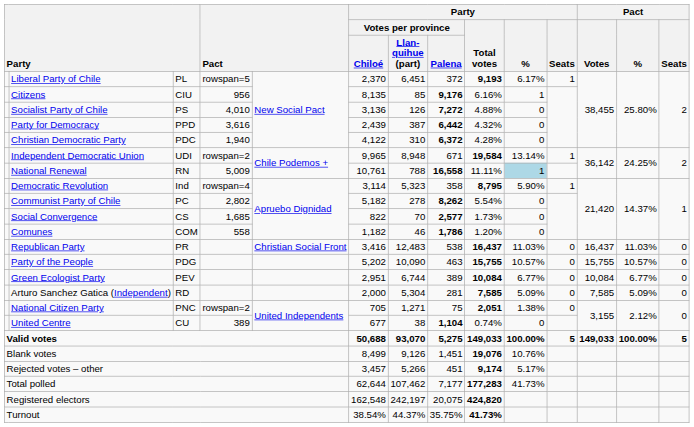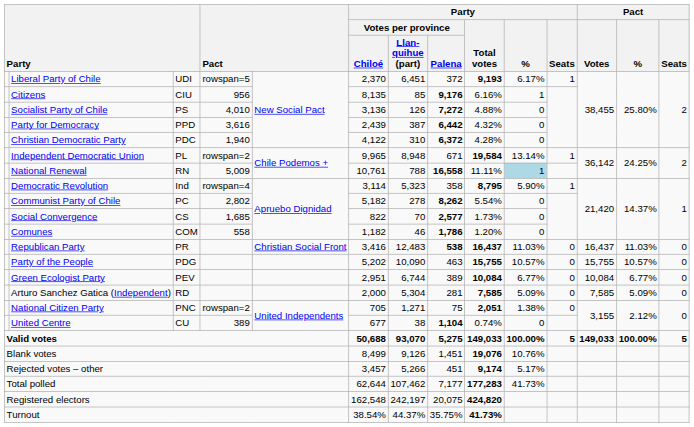Liberal Party of Chile | column 3: PL -> UDI
Independent Democratic Union | column 3: UDI -> PL
Republican Party | Party / Votes per province / Palena: normal -> bold
